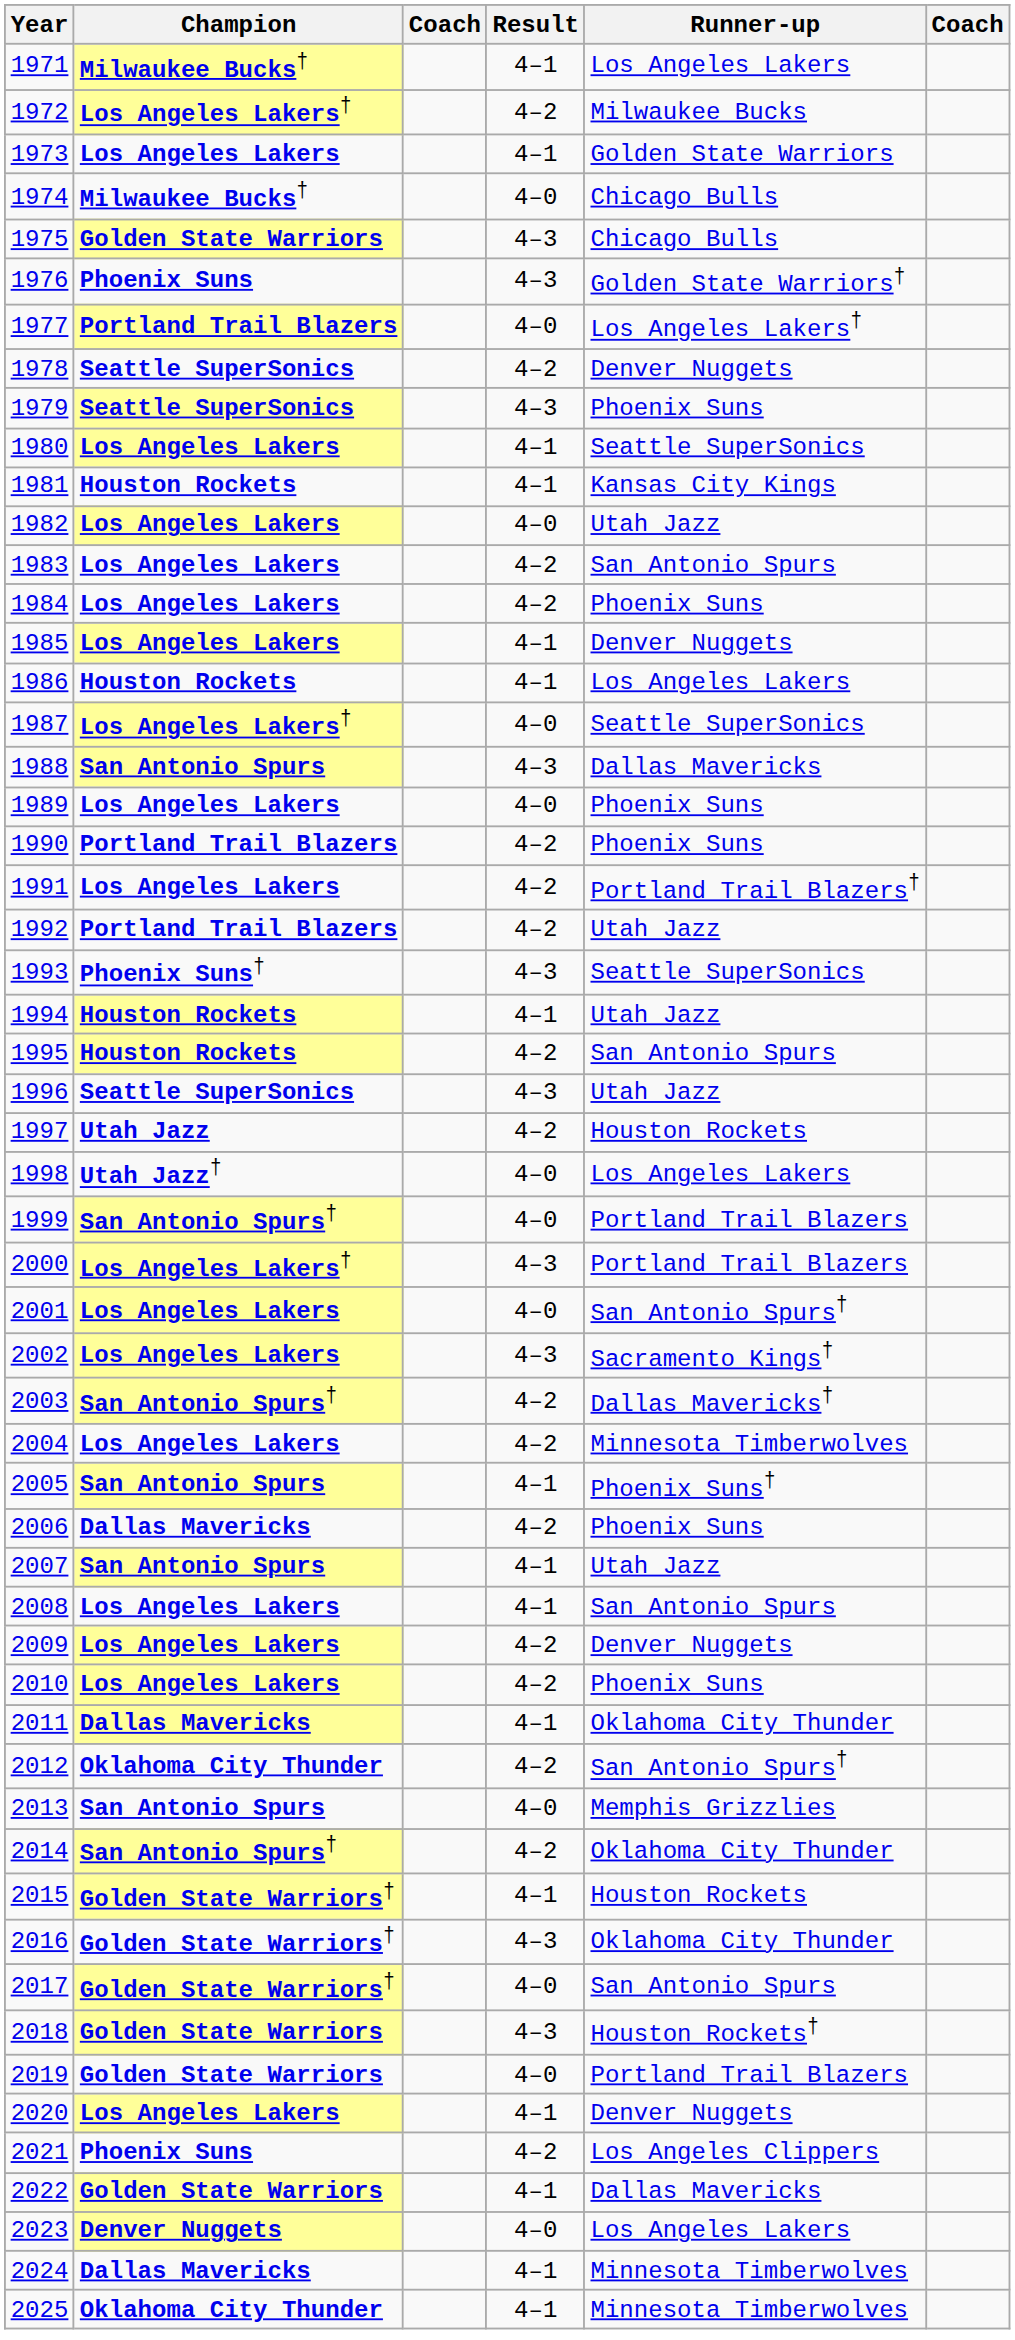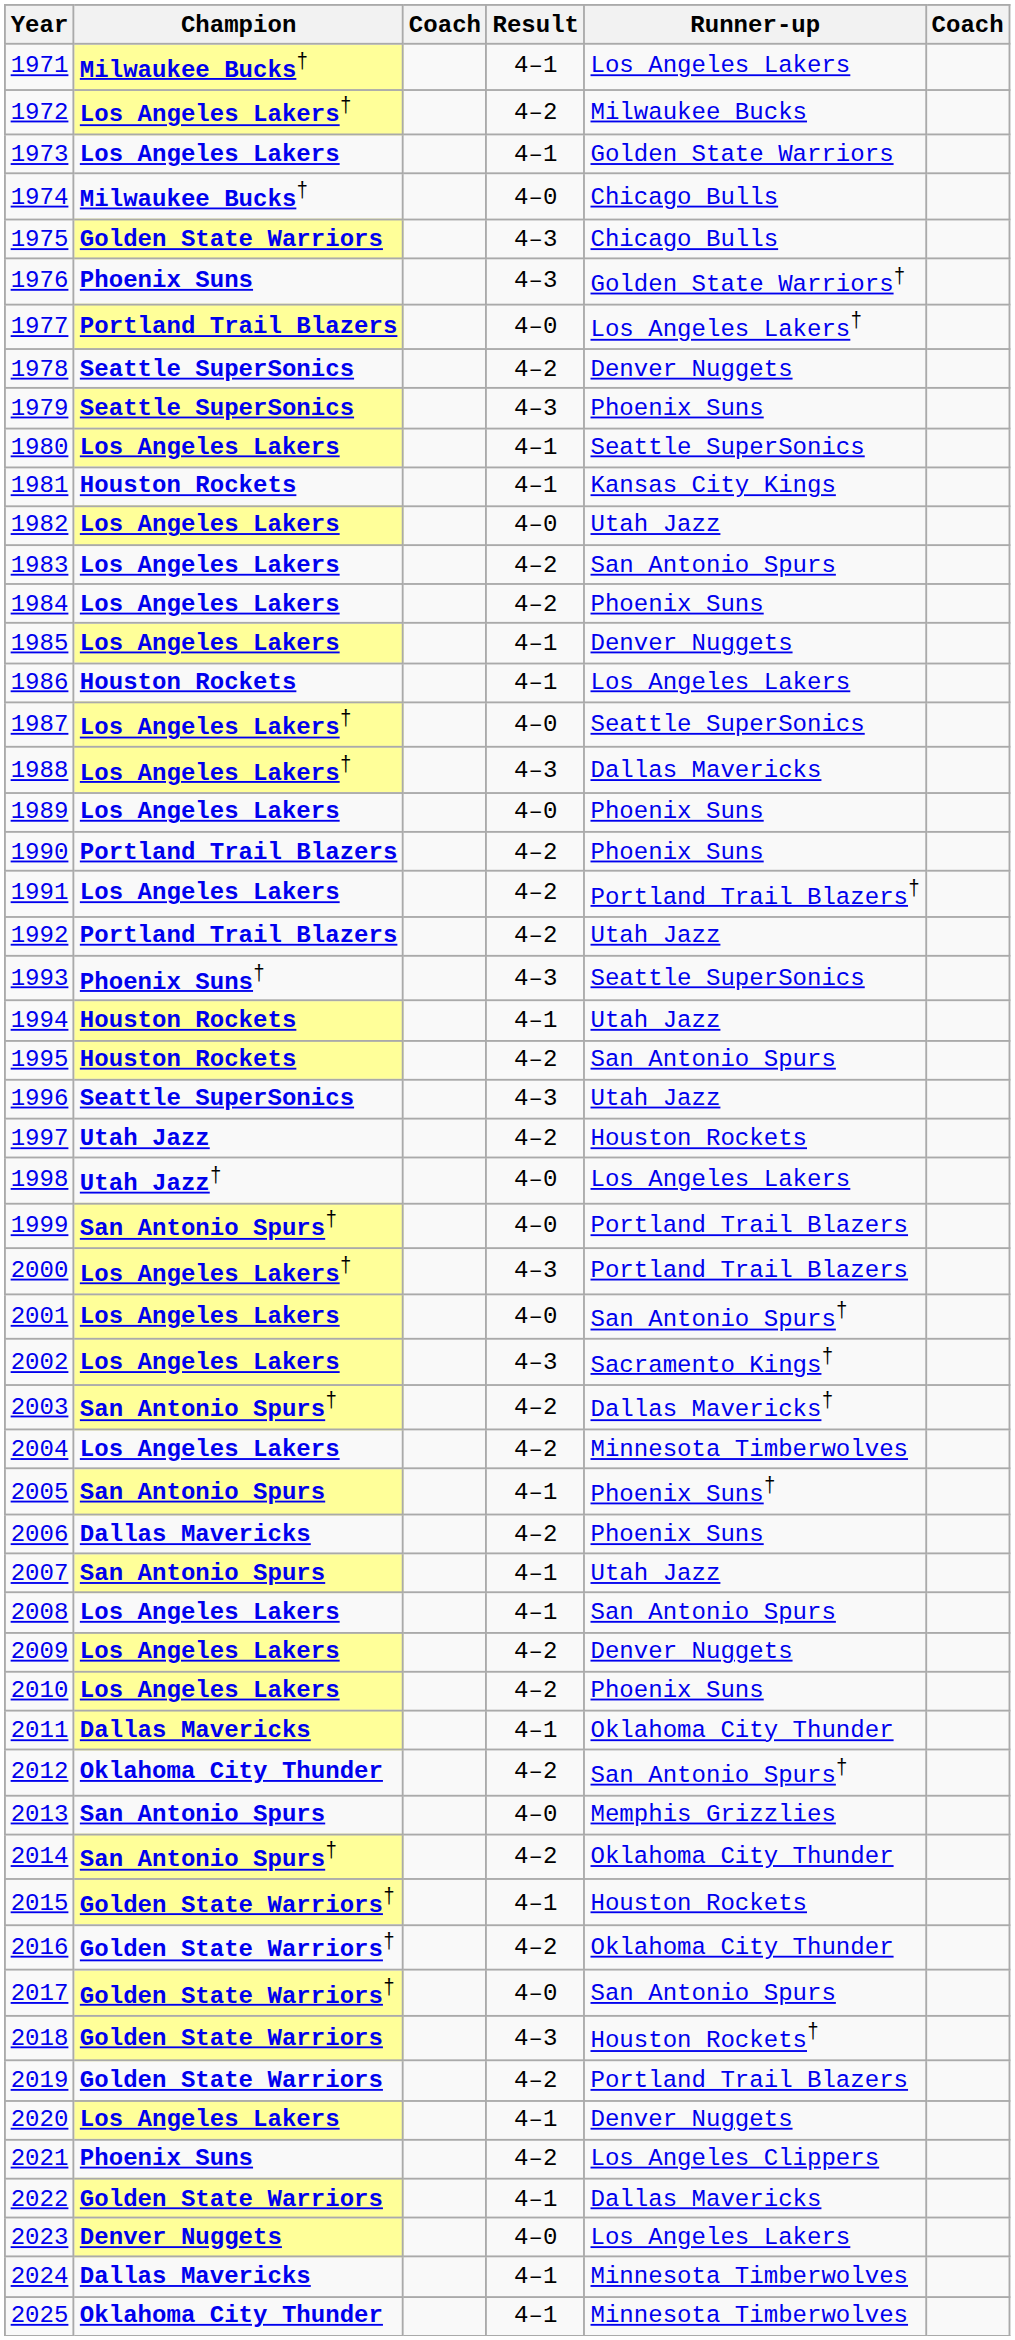1988 | Champion: San Antonio Spurs -> Los Angeles Lakers†
2016 | Result: 4–3 -> 4–2
2019 | Result: 4–0 -> 4–2
